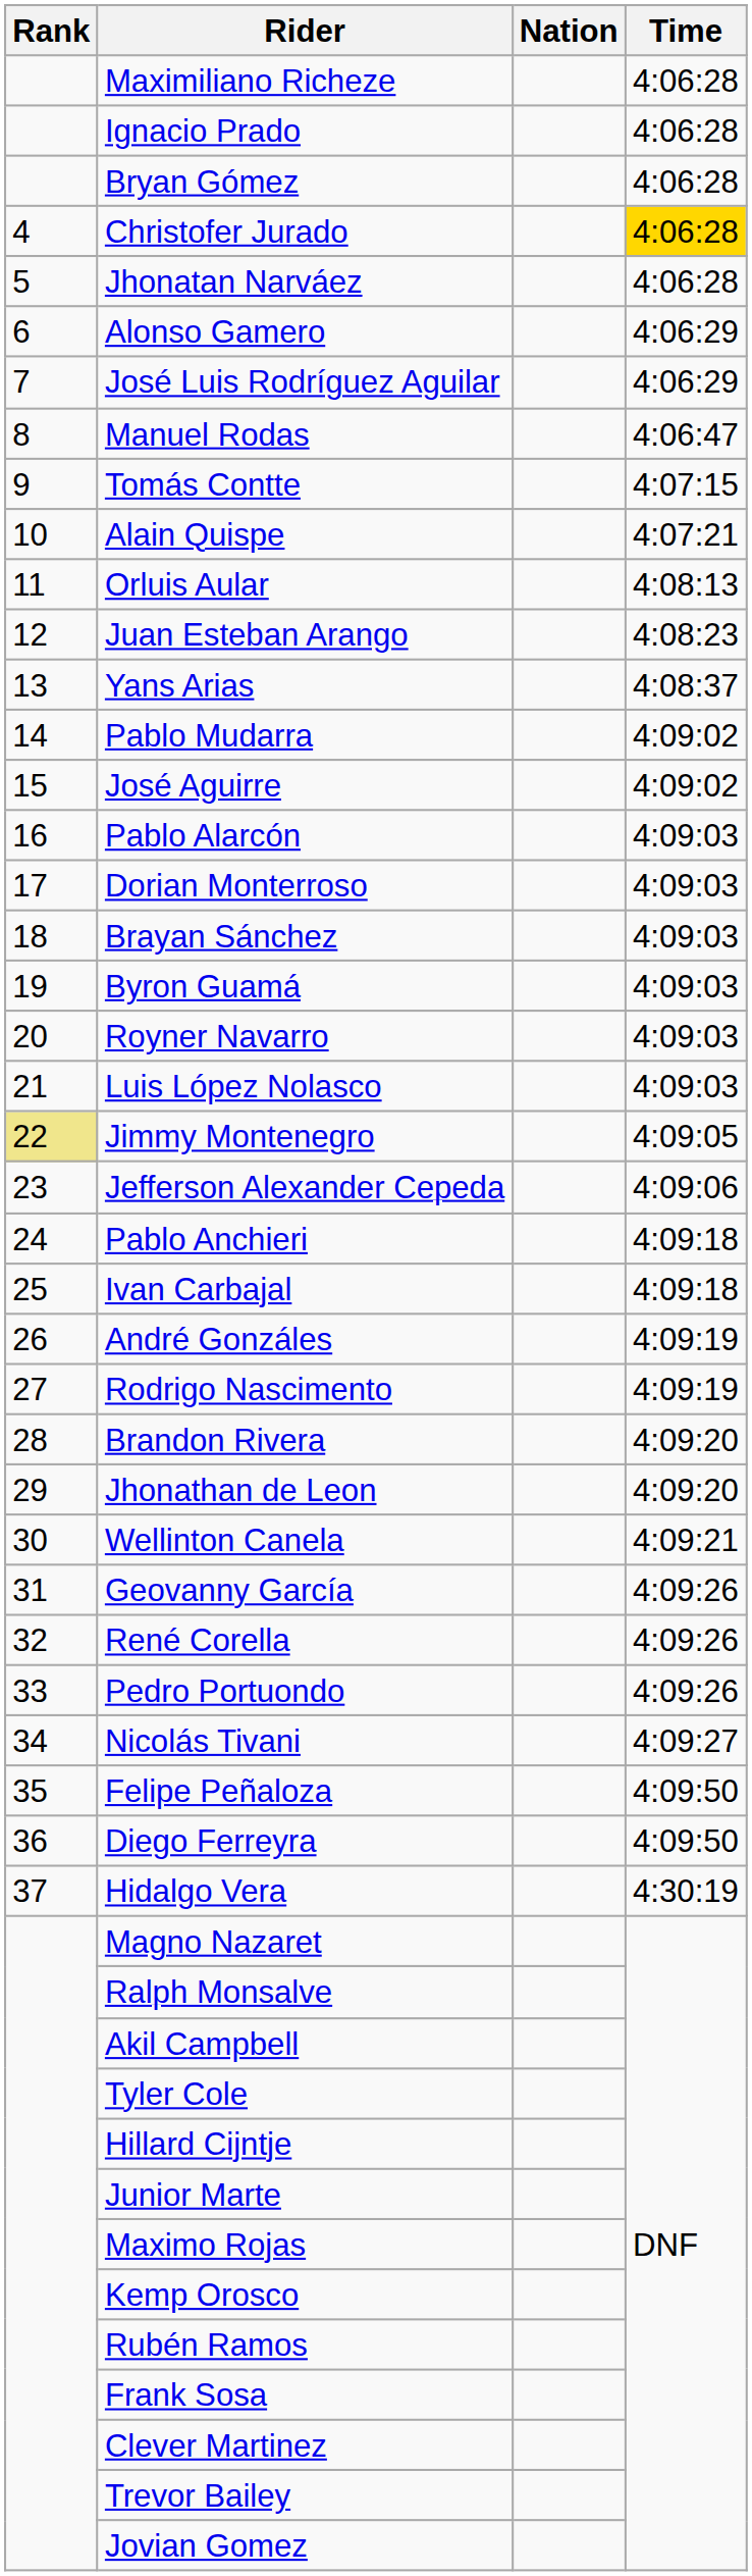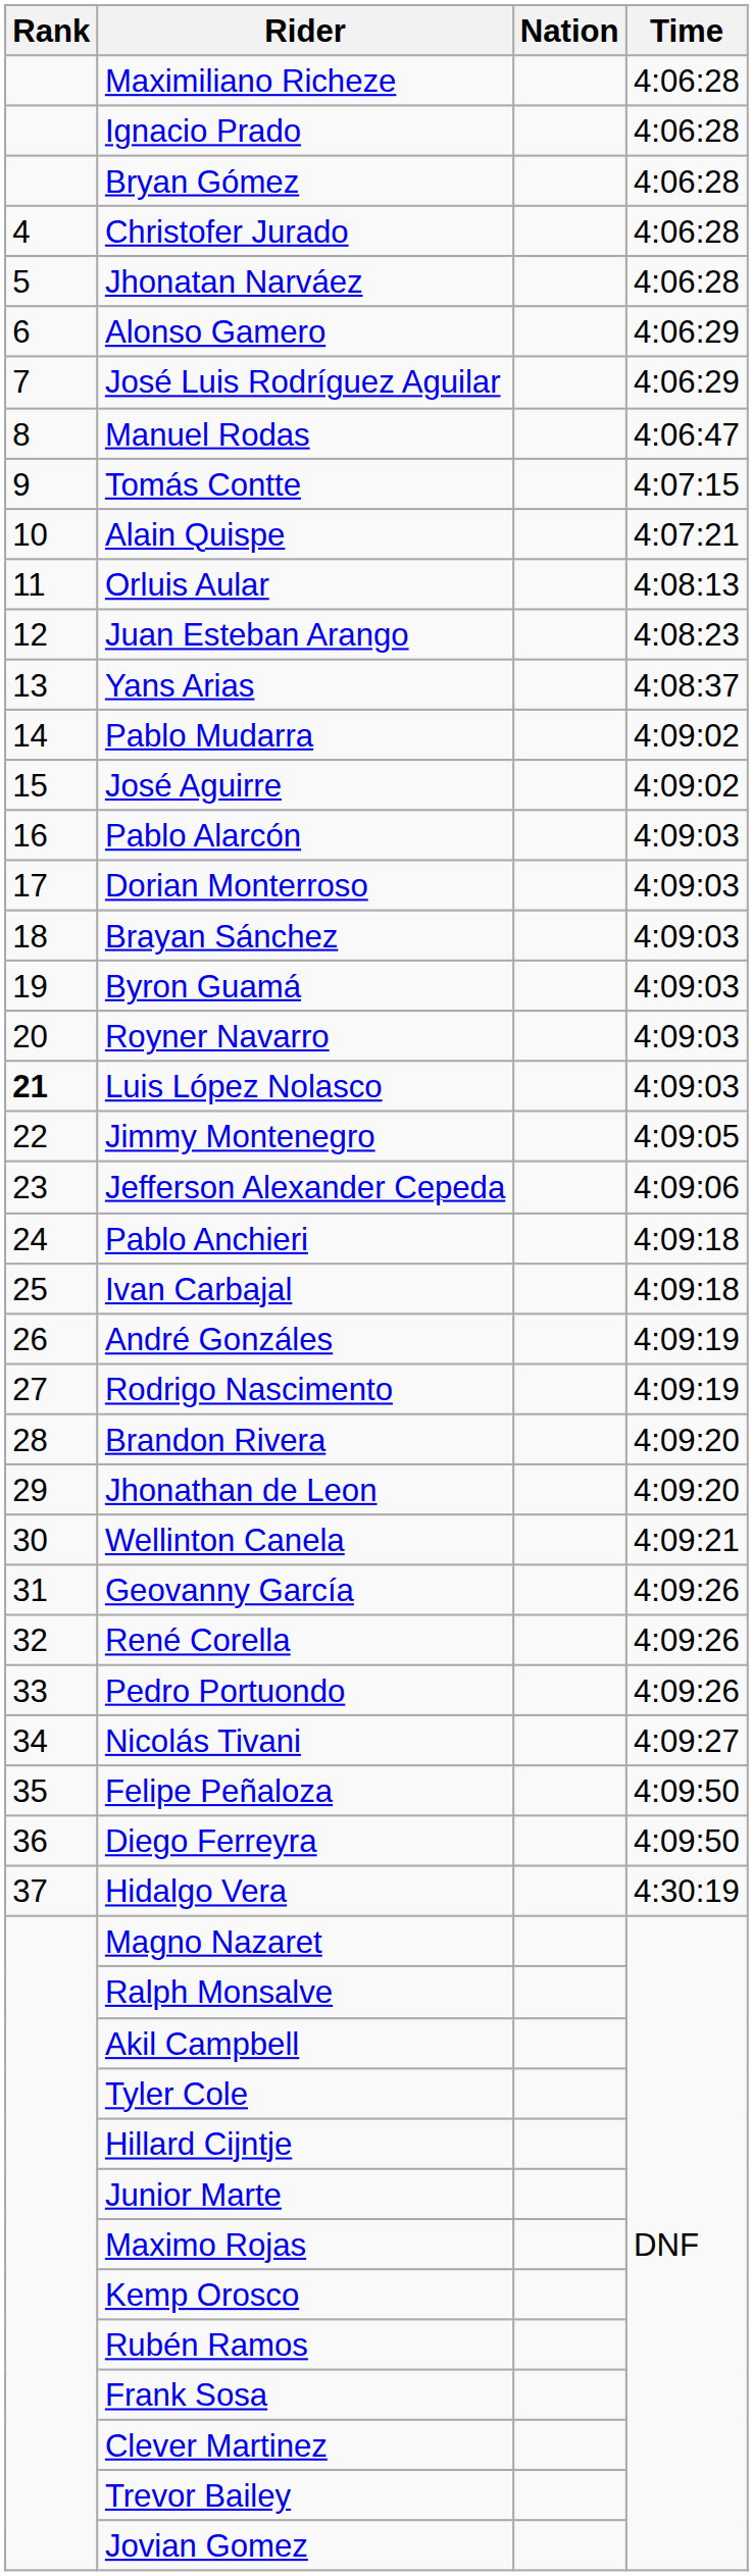Christofer Jurado | Time: gold background -> no background
Luis López Nolasco | Rank: normal -> bold
Jimmy Montenegro | Rank: khaki background -> no background
